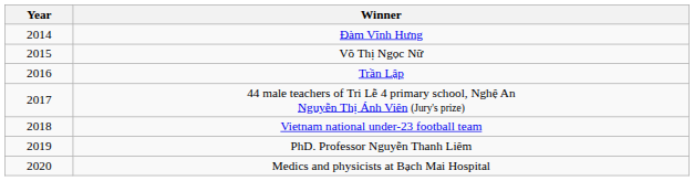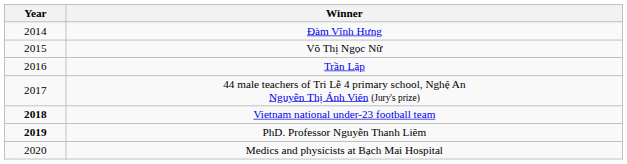Vietnam national under-23 football team | Year: normal -> bold
PhD. Professor Nguyễn Thanh Liêm | Year: normal -> bold
